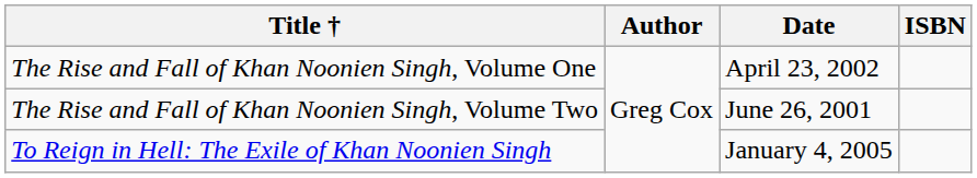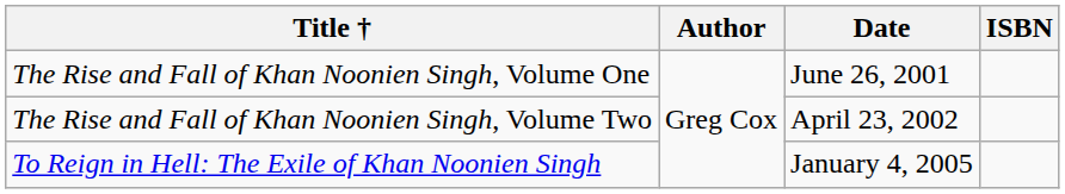The Rise and Fall of Khan Noonien Singh, Volume One | Date: April 23, 2002 -> June 26, 2001
The Rise and Fall of Khan Noonien Singh, Volume Two | Date: June 26, 2001 -> April 23, 2002
